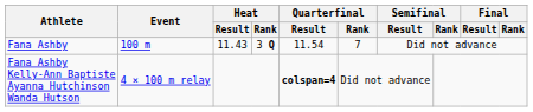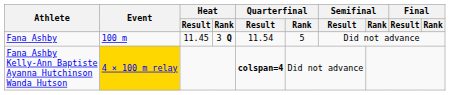Fana Ashby | Heat / Result: 11.43 -> 11.45
Fana Ashby | Quarterfinal / Rank: 7 -> 5
Fana Ashby Kelly-Ann Baptiste Ayanna Hutchinson Wanda Hutson | Event: no background -> gold background
